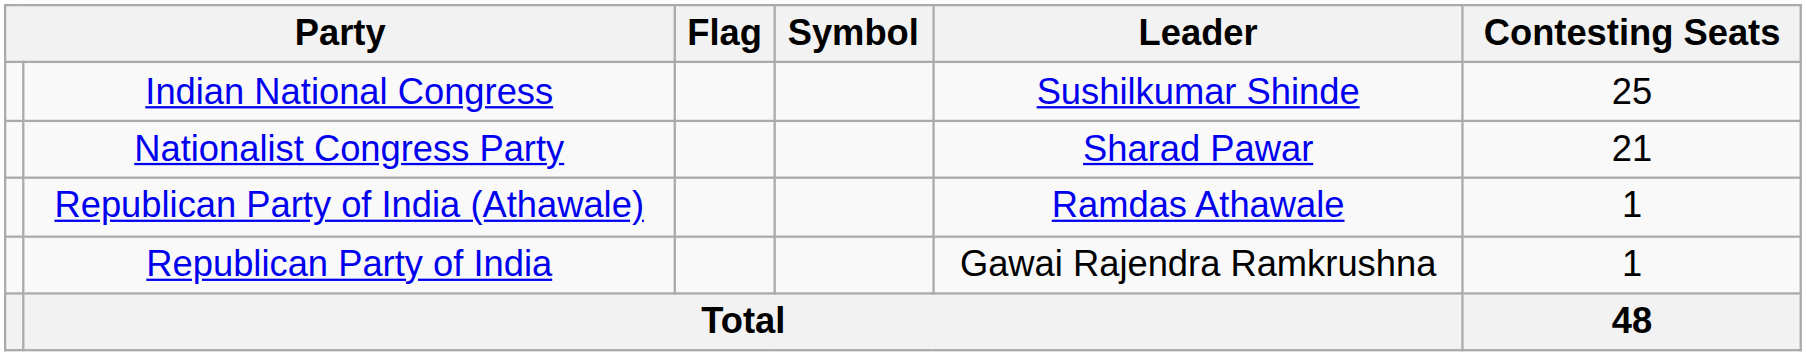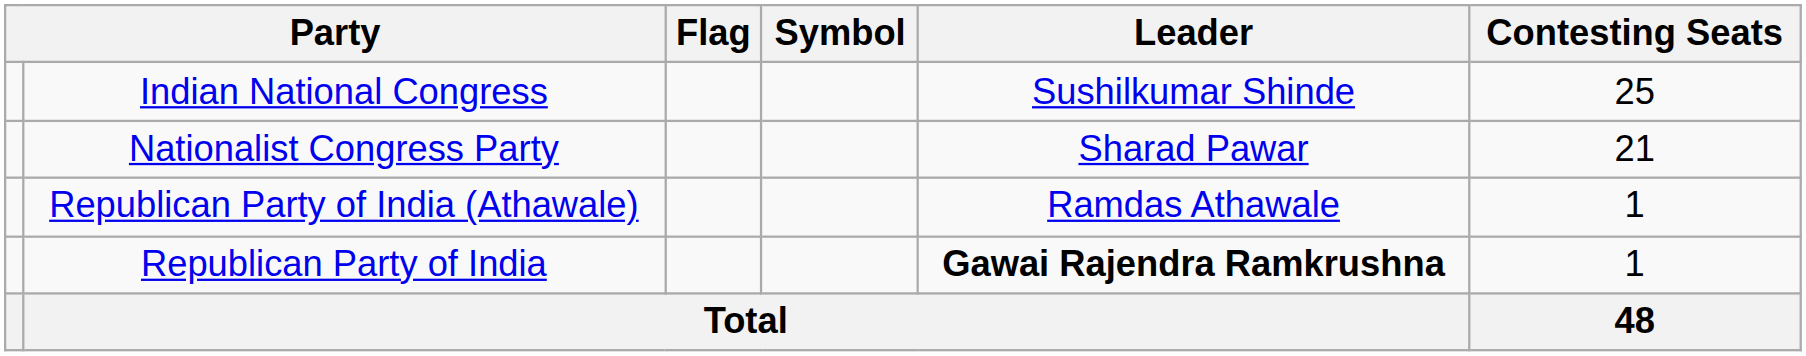Republican Party of India | Leader: normal -> bold
